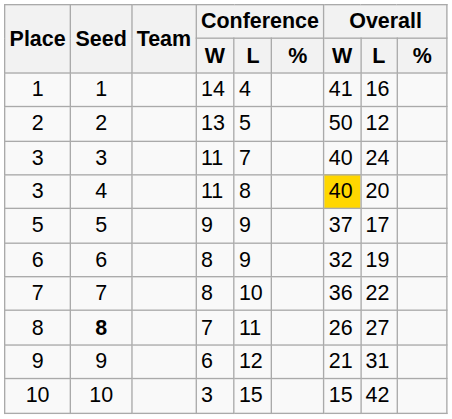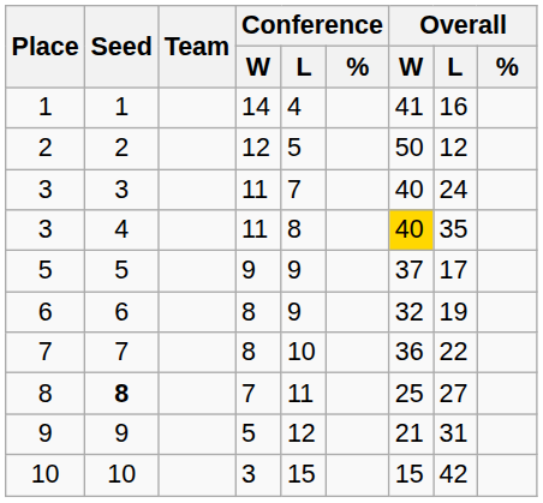row 4 | Conference / W: 13 -> 12
row 6 | Overall / L: 20 -> 35
row 10 | Overall / W: 26 -> 25
row 11 | Conference / W: 6 -> 5
